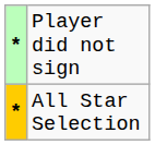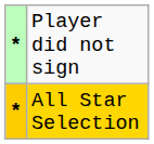row 2 | column 2: no background -> gold background
